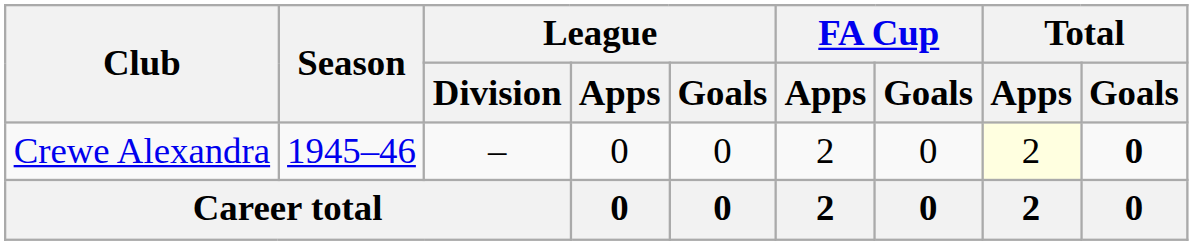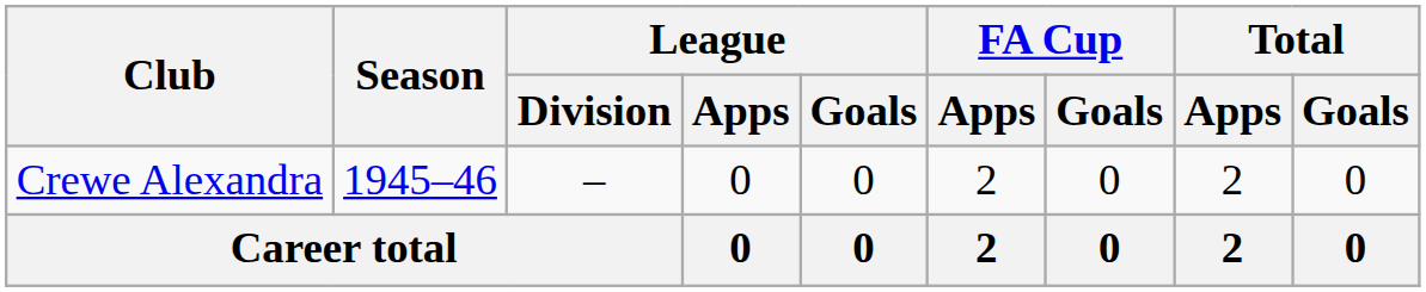Crewe Alexandra | Total / Apps: lightyellow background -> no background
Crewe Alexandra | Total / Goals: bold -> normal
